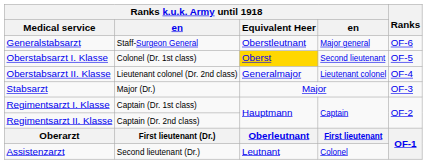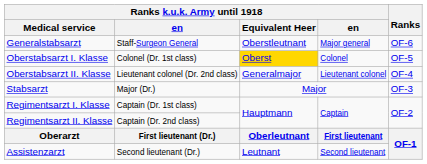Oberstabsarzt I. Klasse | column 4: Second lieutenant -> Colonel
Assistenzarzt | column 4: Colonel -> Second lieutenant
